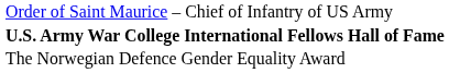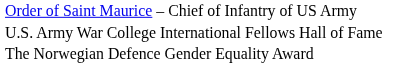row 2 | column 1: bold -> normal
